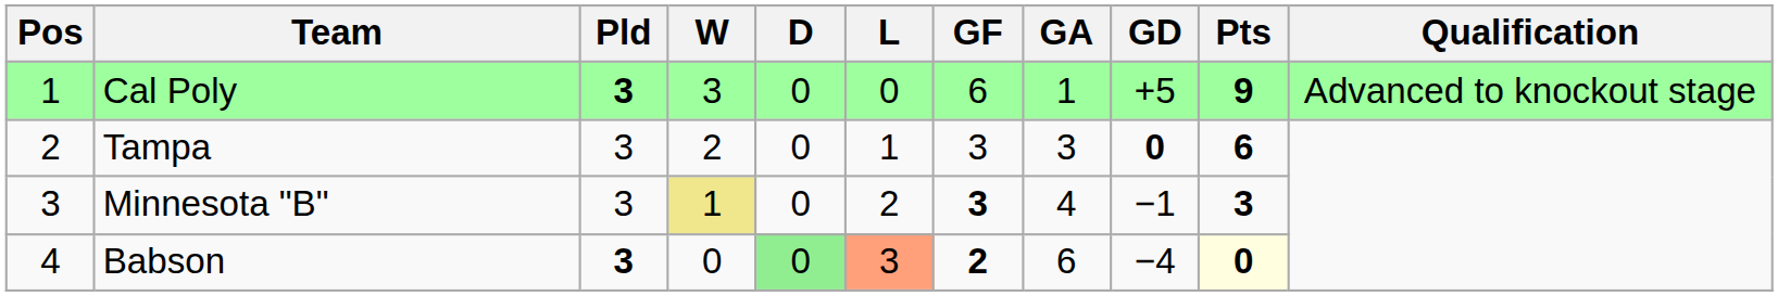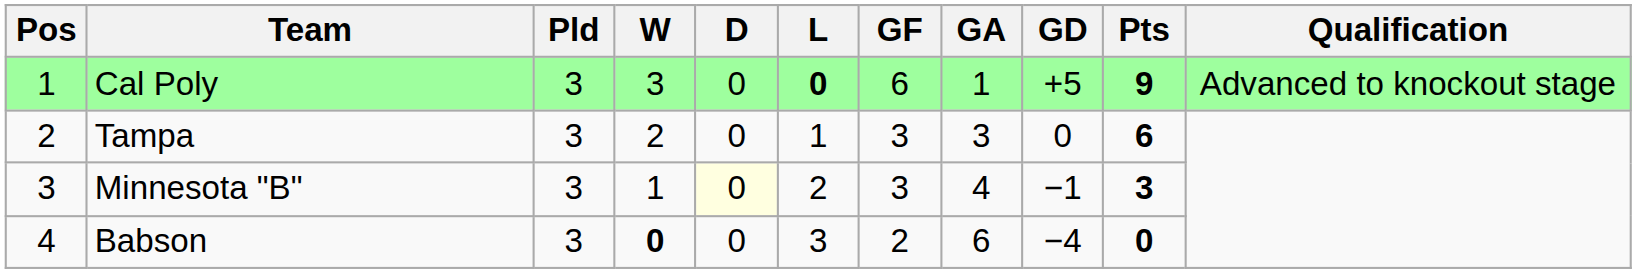Cal Poly | Pld: bold -> normal
Cal Poly | L: normal -> bold
Tampa | GD: bold -> normal
Minnesota "B" | W: khaki background -> no background
Minnesota "B" | D: no background -> lightyellow background
Minnesota "B" | GF: bold -> normal
Babson | Pld: bold -> normal
Babson | W: normal -> bold
Babson | D: lightgreen background -> no background
Babson | L: lightsalmon background -> no background
Babson | GF: bold -> normal
Babson | Pts: lightyellow background -> no background
